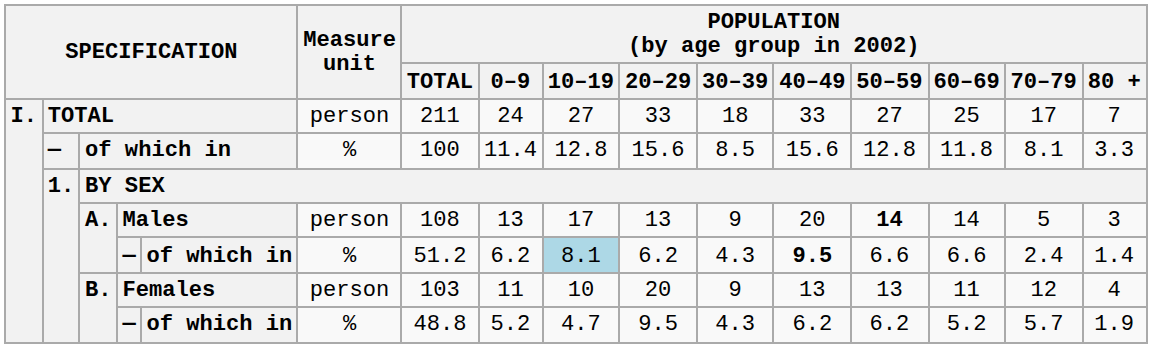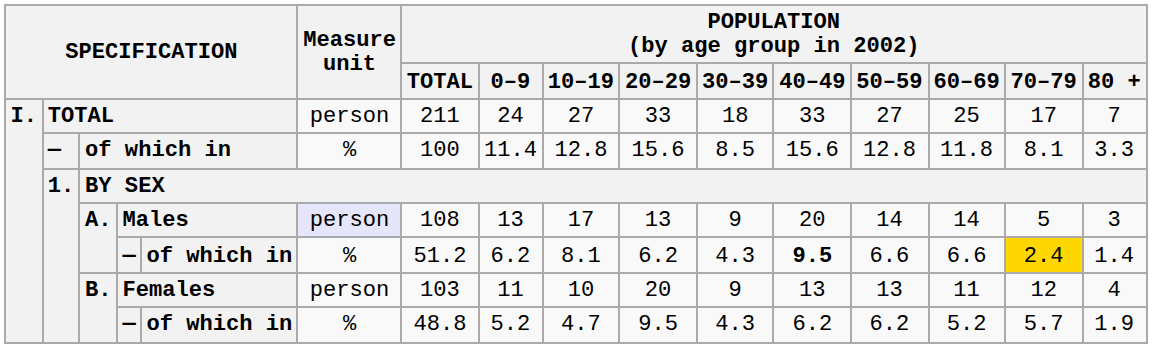Males | Measure unit: no background -> lavender background
Males | POPULATION (by age group in 2002) / 50–59: bold -> normal
A. / — | POPULATION (by age group in 2002) / 10–19: lightblue background -> no background
A. / — | POPULATION (by age group in 2002) / 70–79: no background -> gold background
